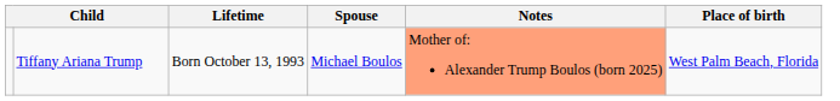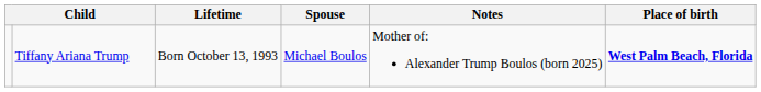Tiffany Ariana Trump | Notes: lightsalmon background -> no background
Tiffany Ariana Trump | Place of birth: normal -> bold
